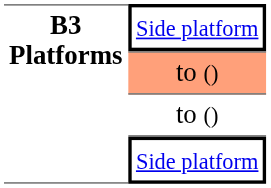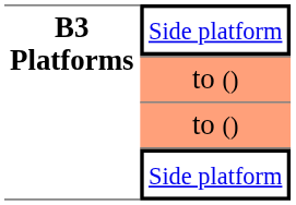row 3 | column 2: no background -> lightsalmon background
